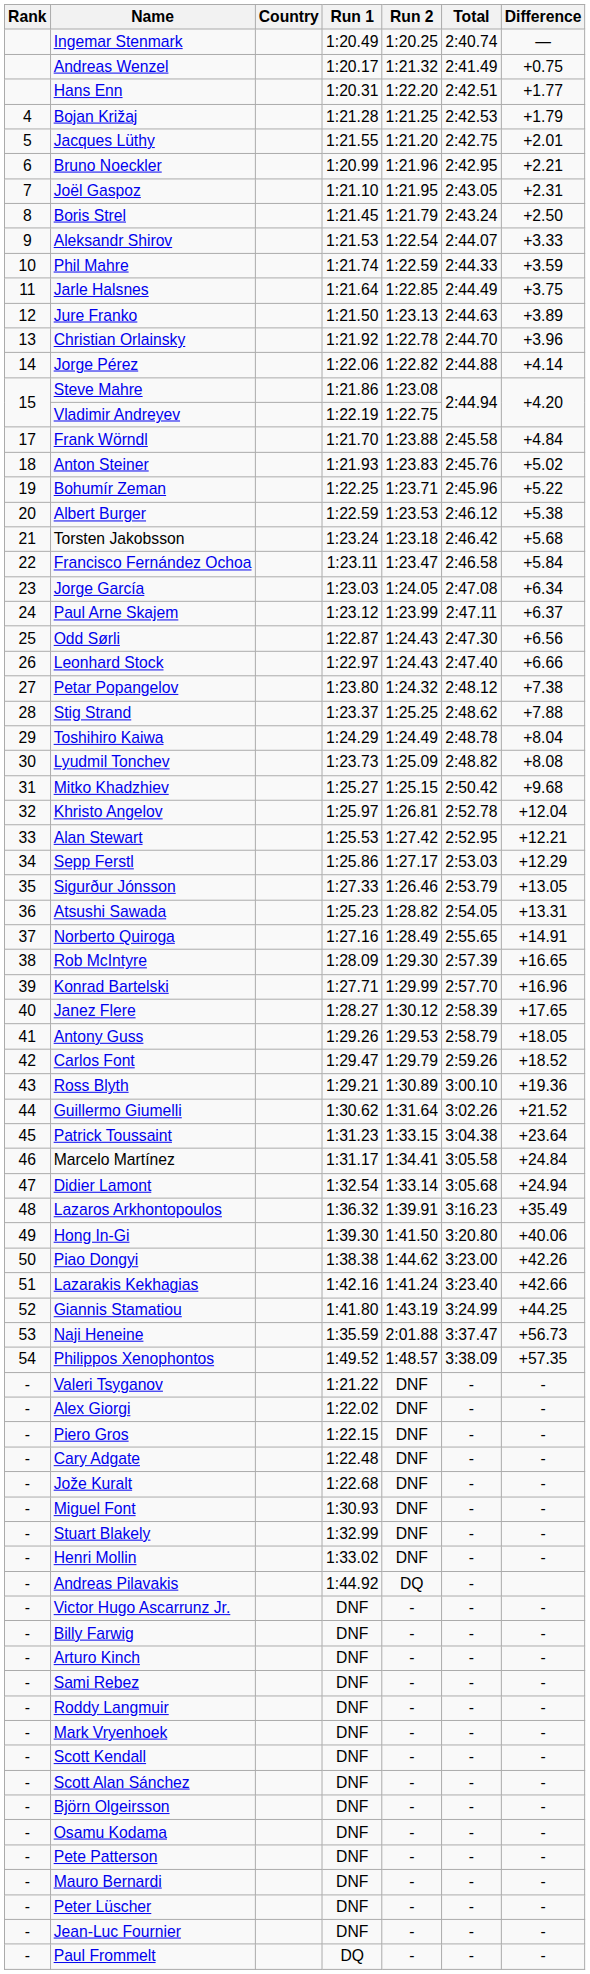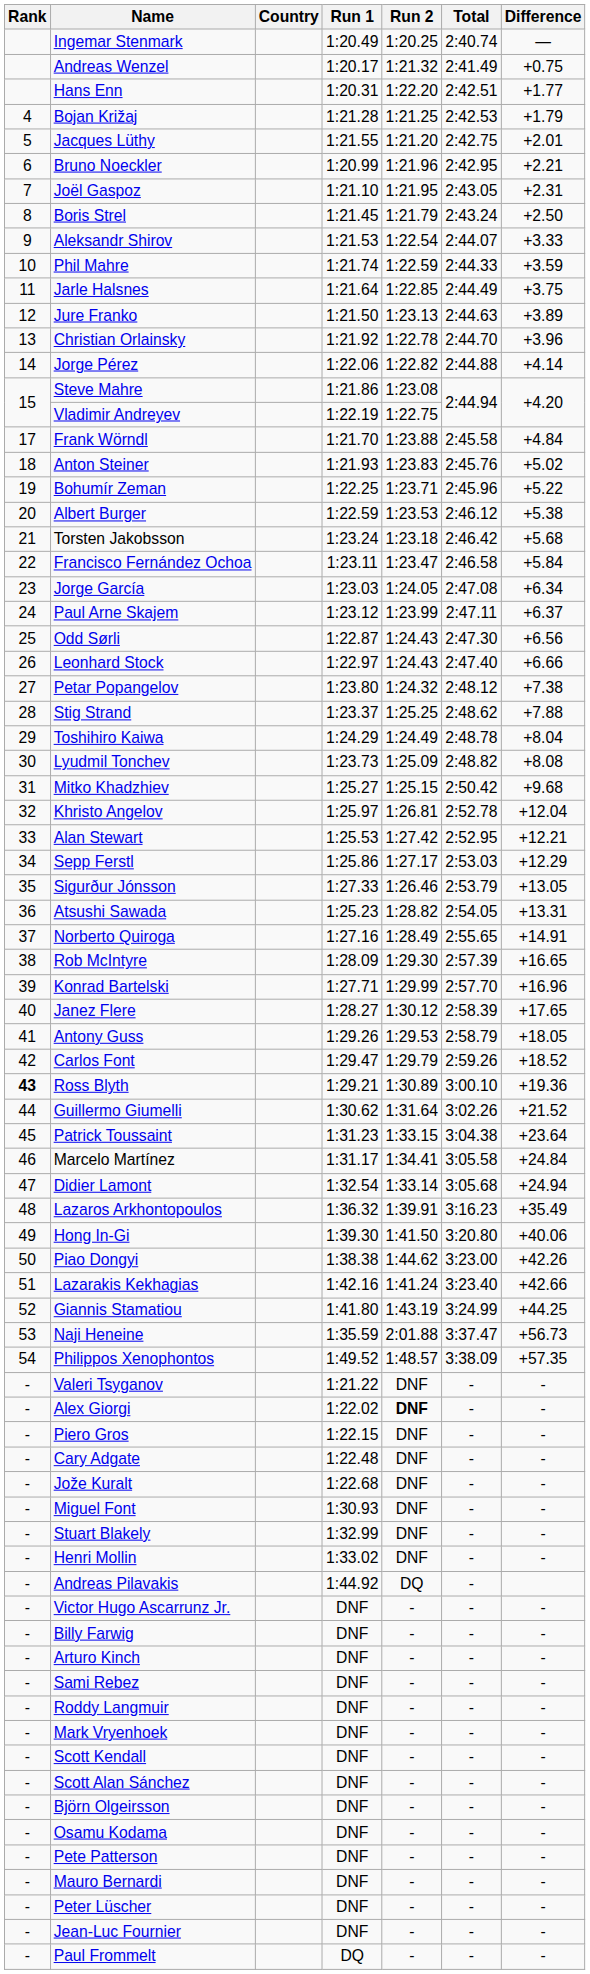Ross Blyth | Rank: normal -> bold
Alex Giorgi | Run 2: normal -> bold
